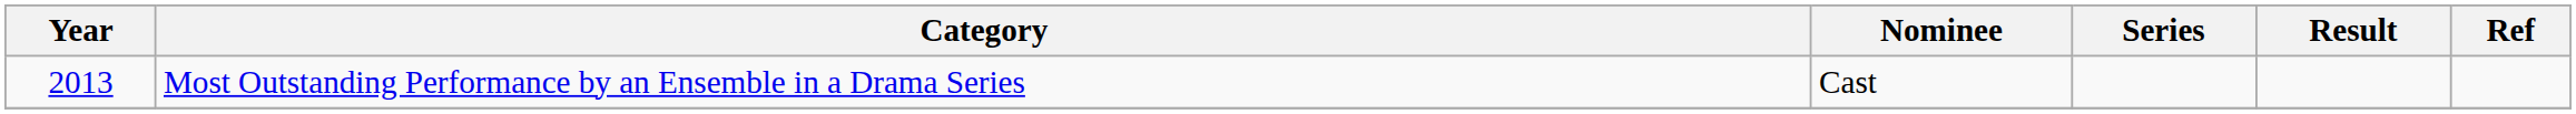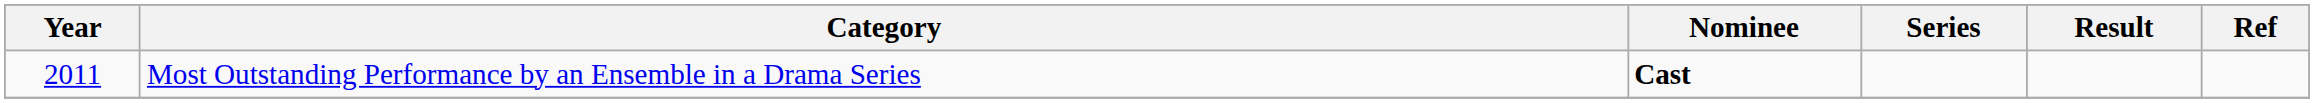row 2 | Year: 2013 -> 2011
row 2 | Nominee: normal -> bold
